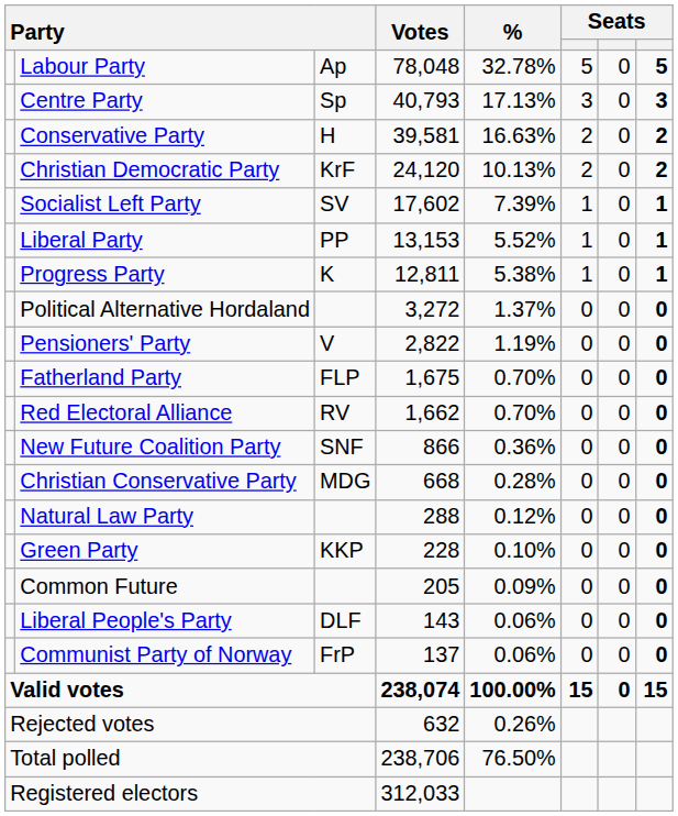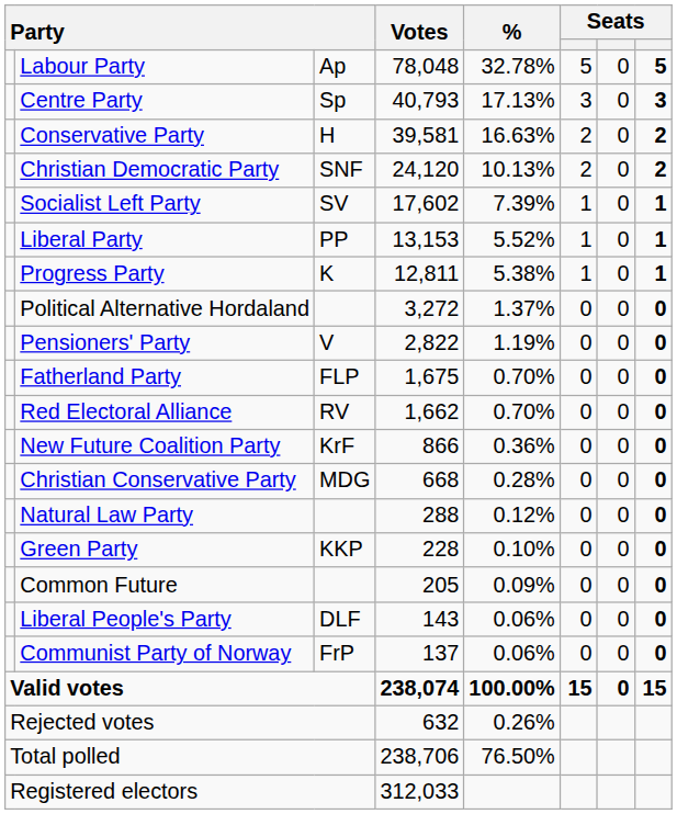Christian Democratic Party | column 3: KrF -> SNF
New Future Coalition Party | column 3: SNF -> KrF
